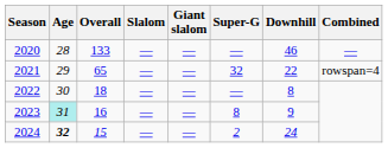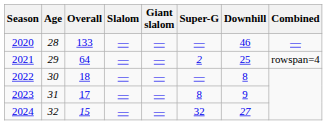2021 | Overall: 65 -> 64
2021 | Super-G: 32 -> 2
2021 | Downhill: 22 -> 25
2023 | Age: paleturquoise background -> no background
2023 | Overall: 16 -> 17
2024 | Age: bold -> normal
2024 | Super-G: 2 -> 32
2024 | Downhill: 24 -> 27
